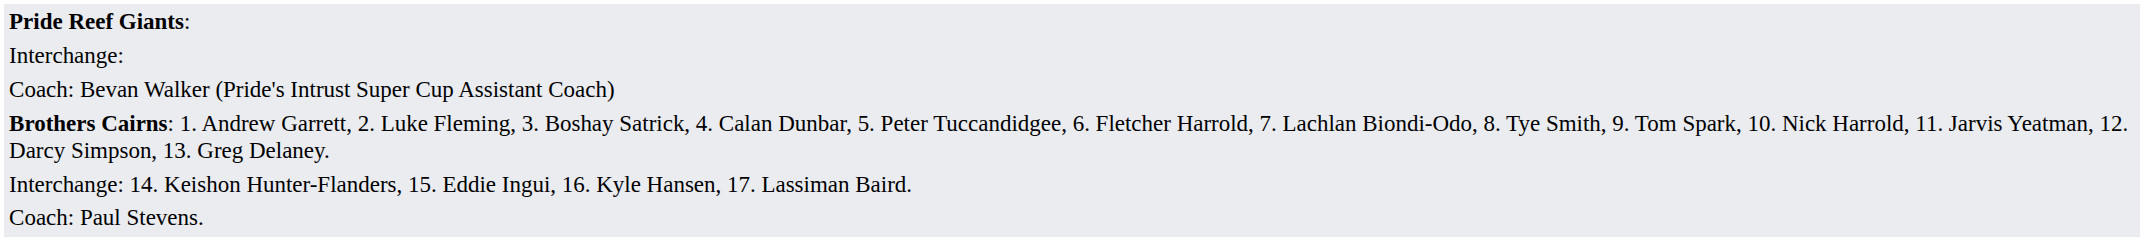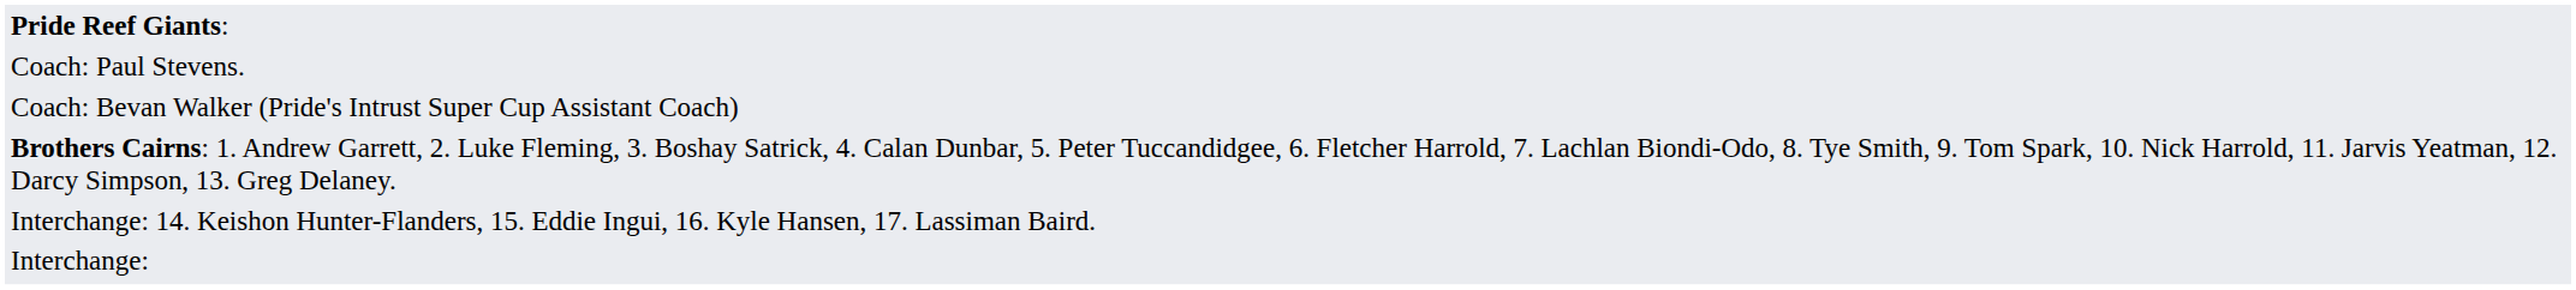row 2 | column 1: Interchange: -> Coach: Paul Stevens.
row 6 | column 1: Coach: Paul Stevens. -> Interchange:
